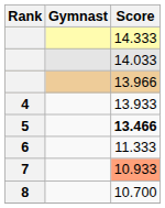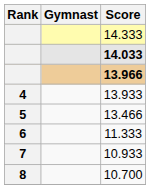14.033 | Score: normal -> bold
13.966 | Score: normal -> bold
13.466 | Score: bold -> normal
10.933 | Score: lightsalmon background -> no background
